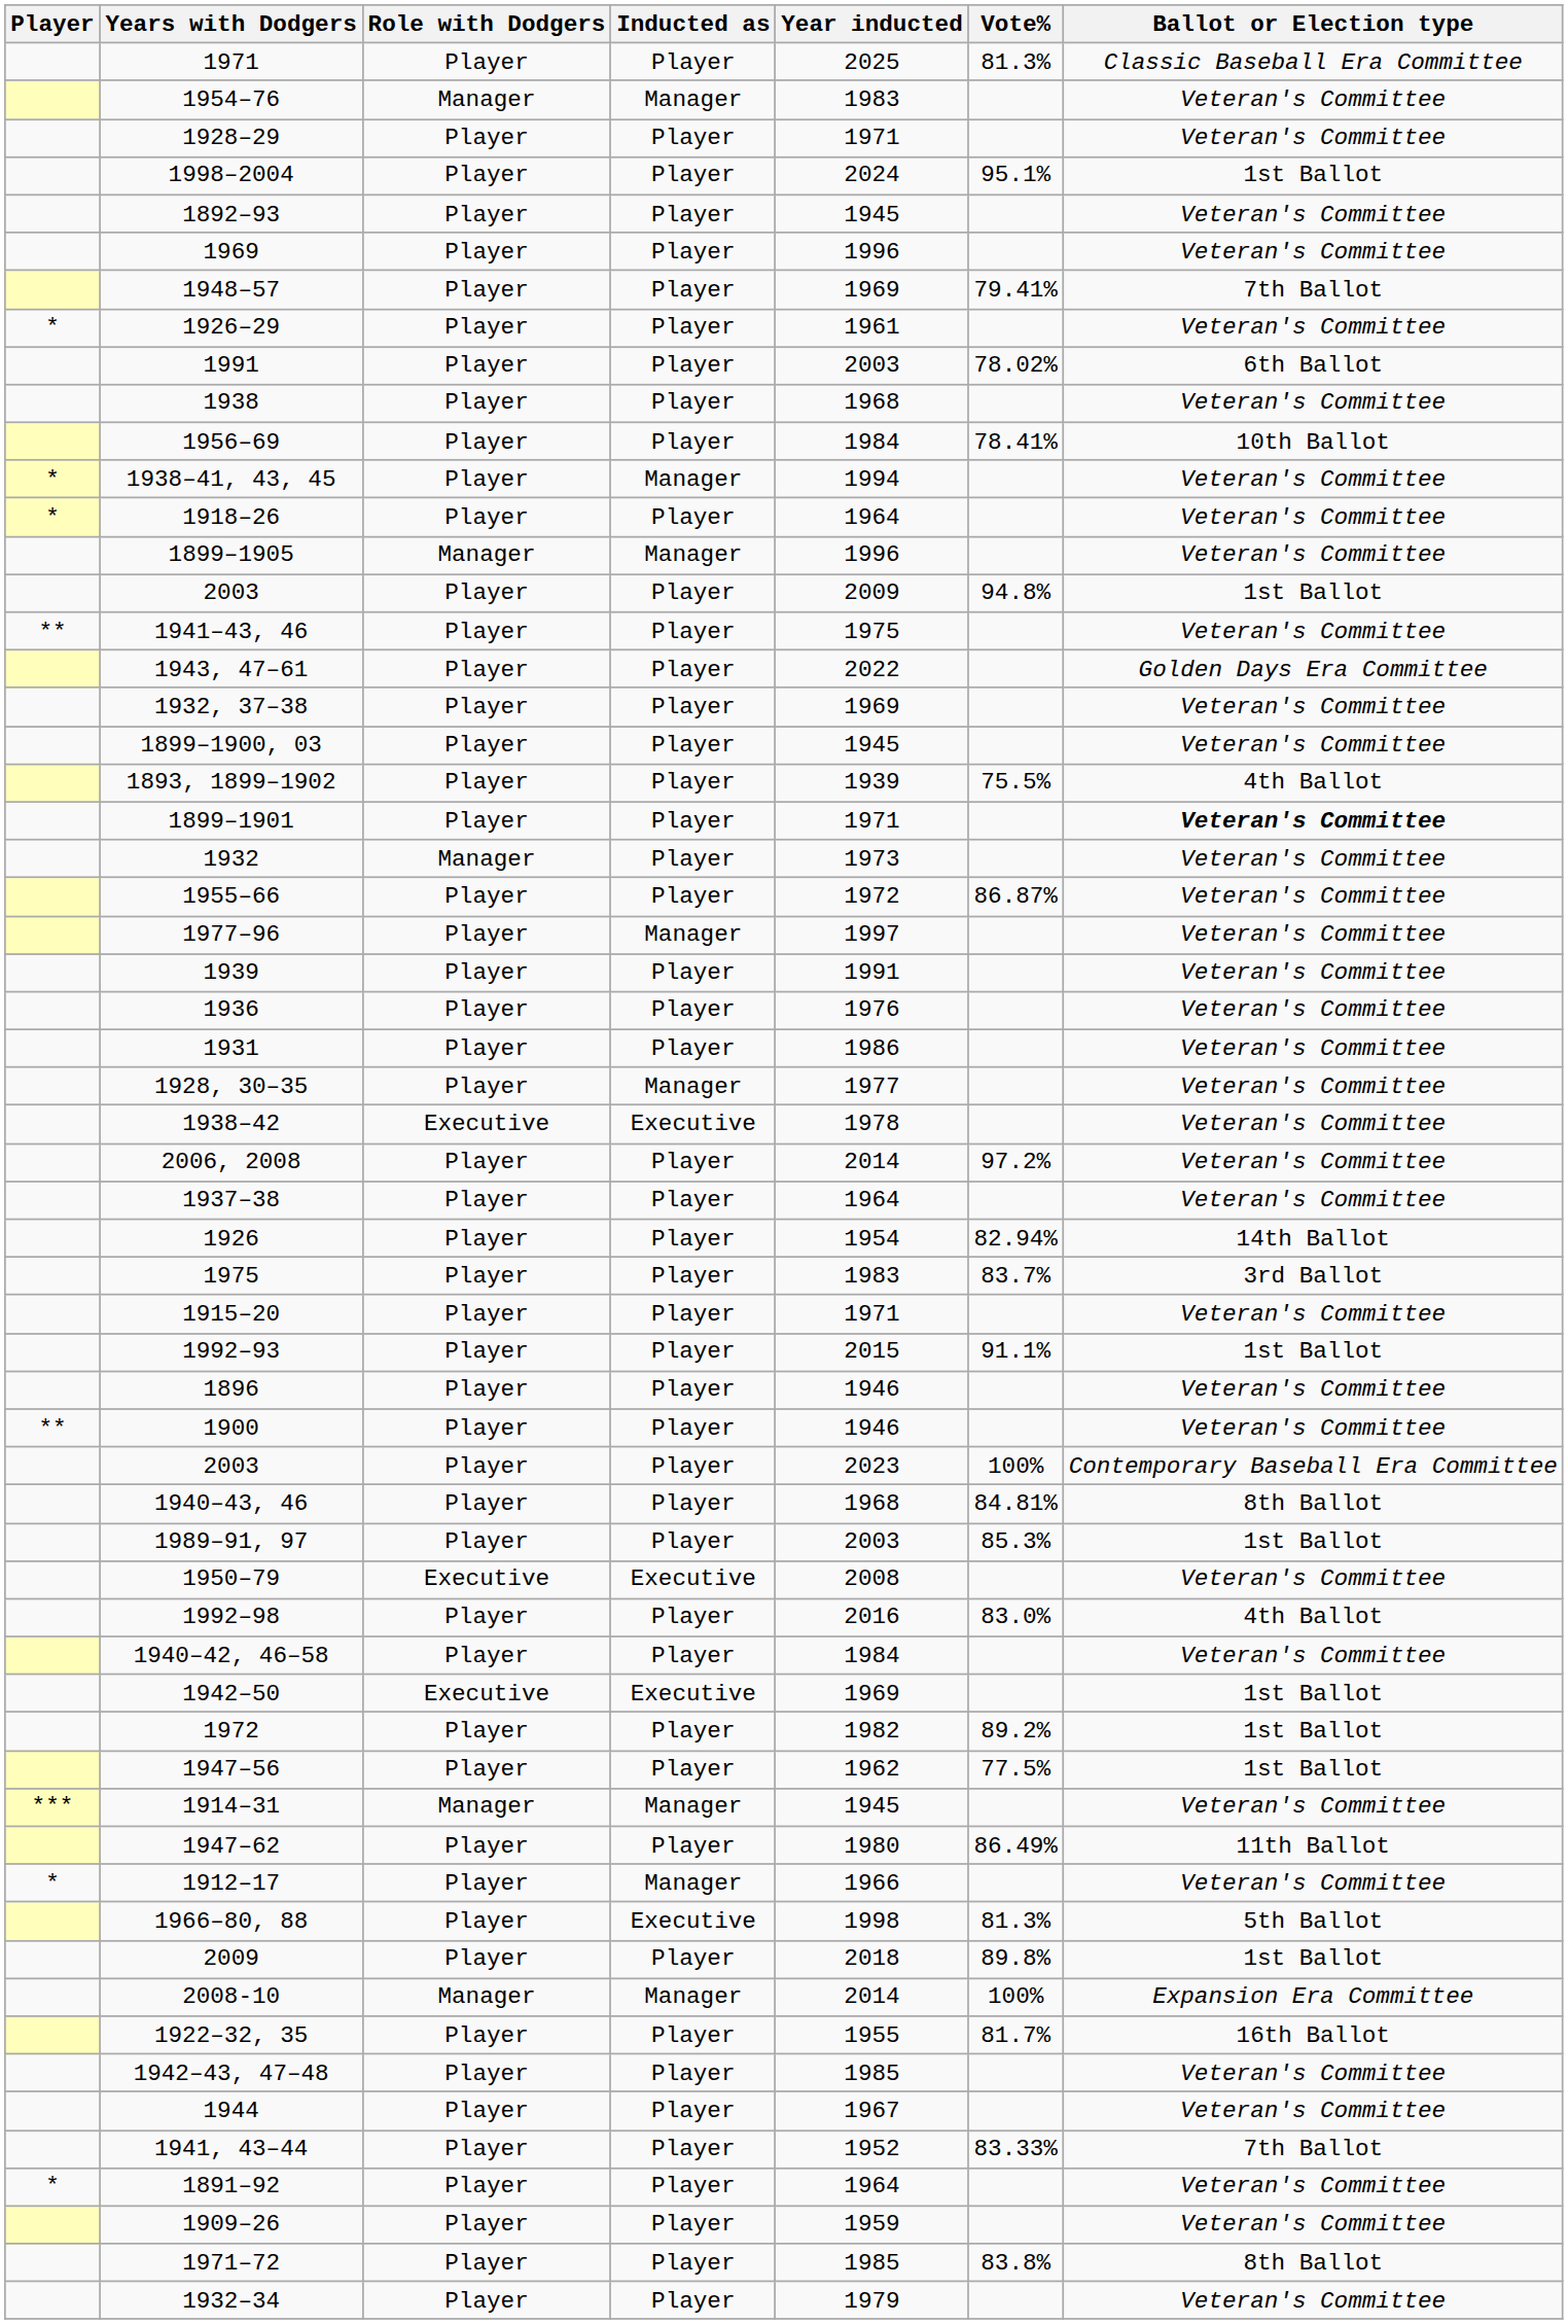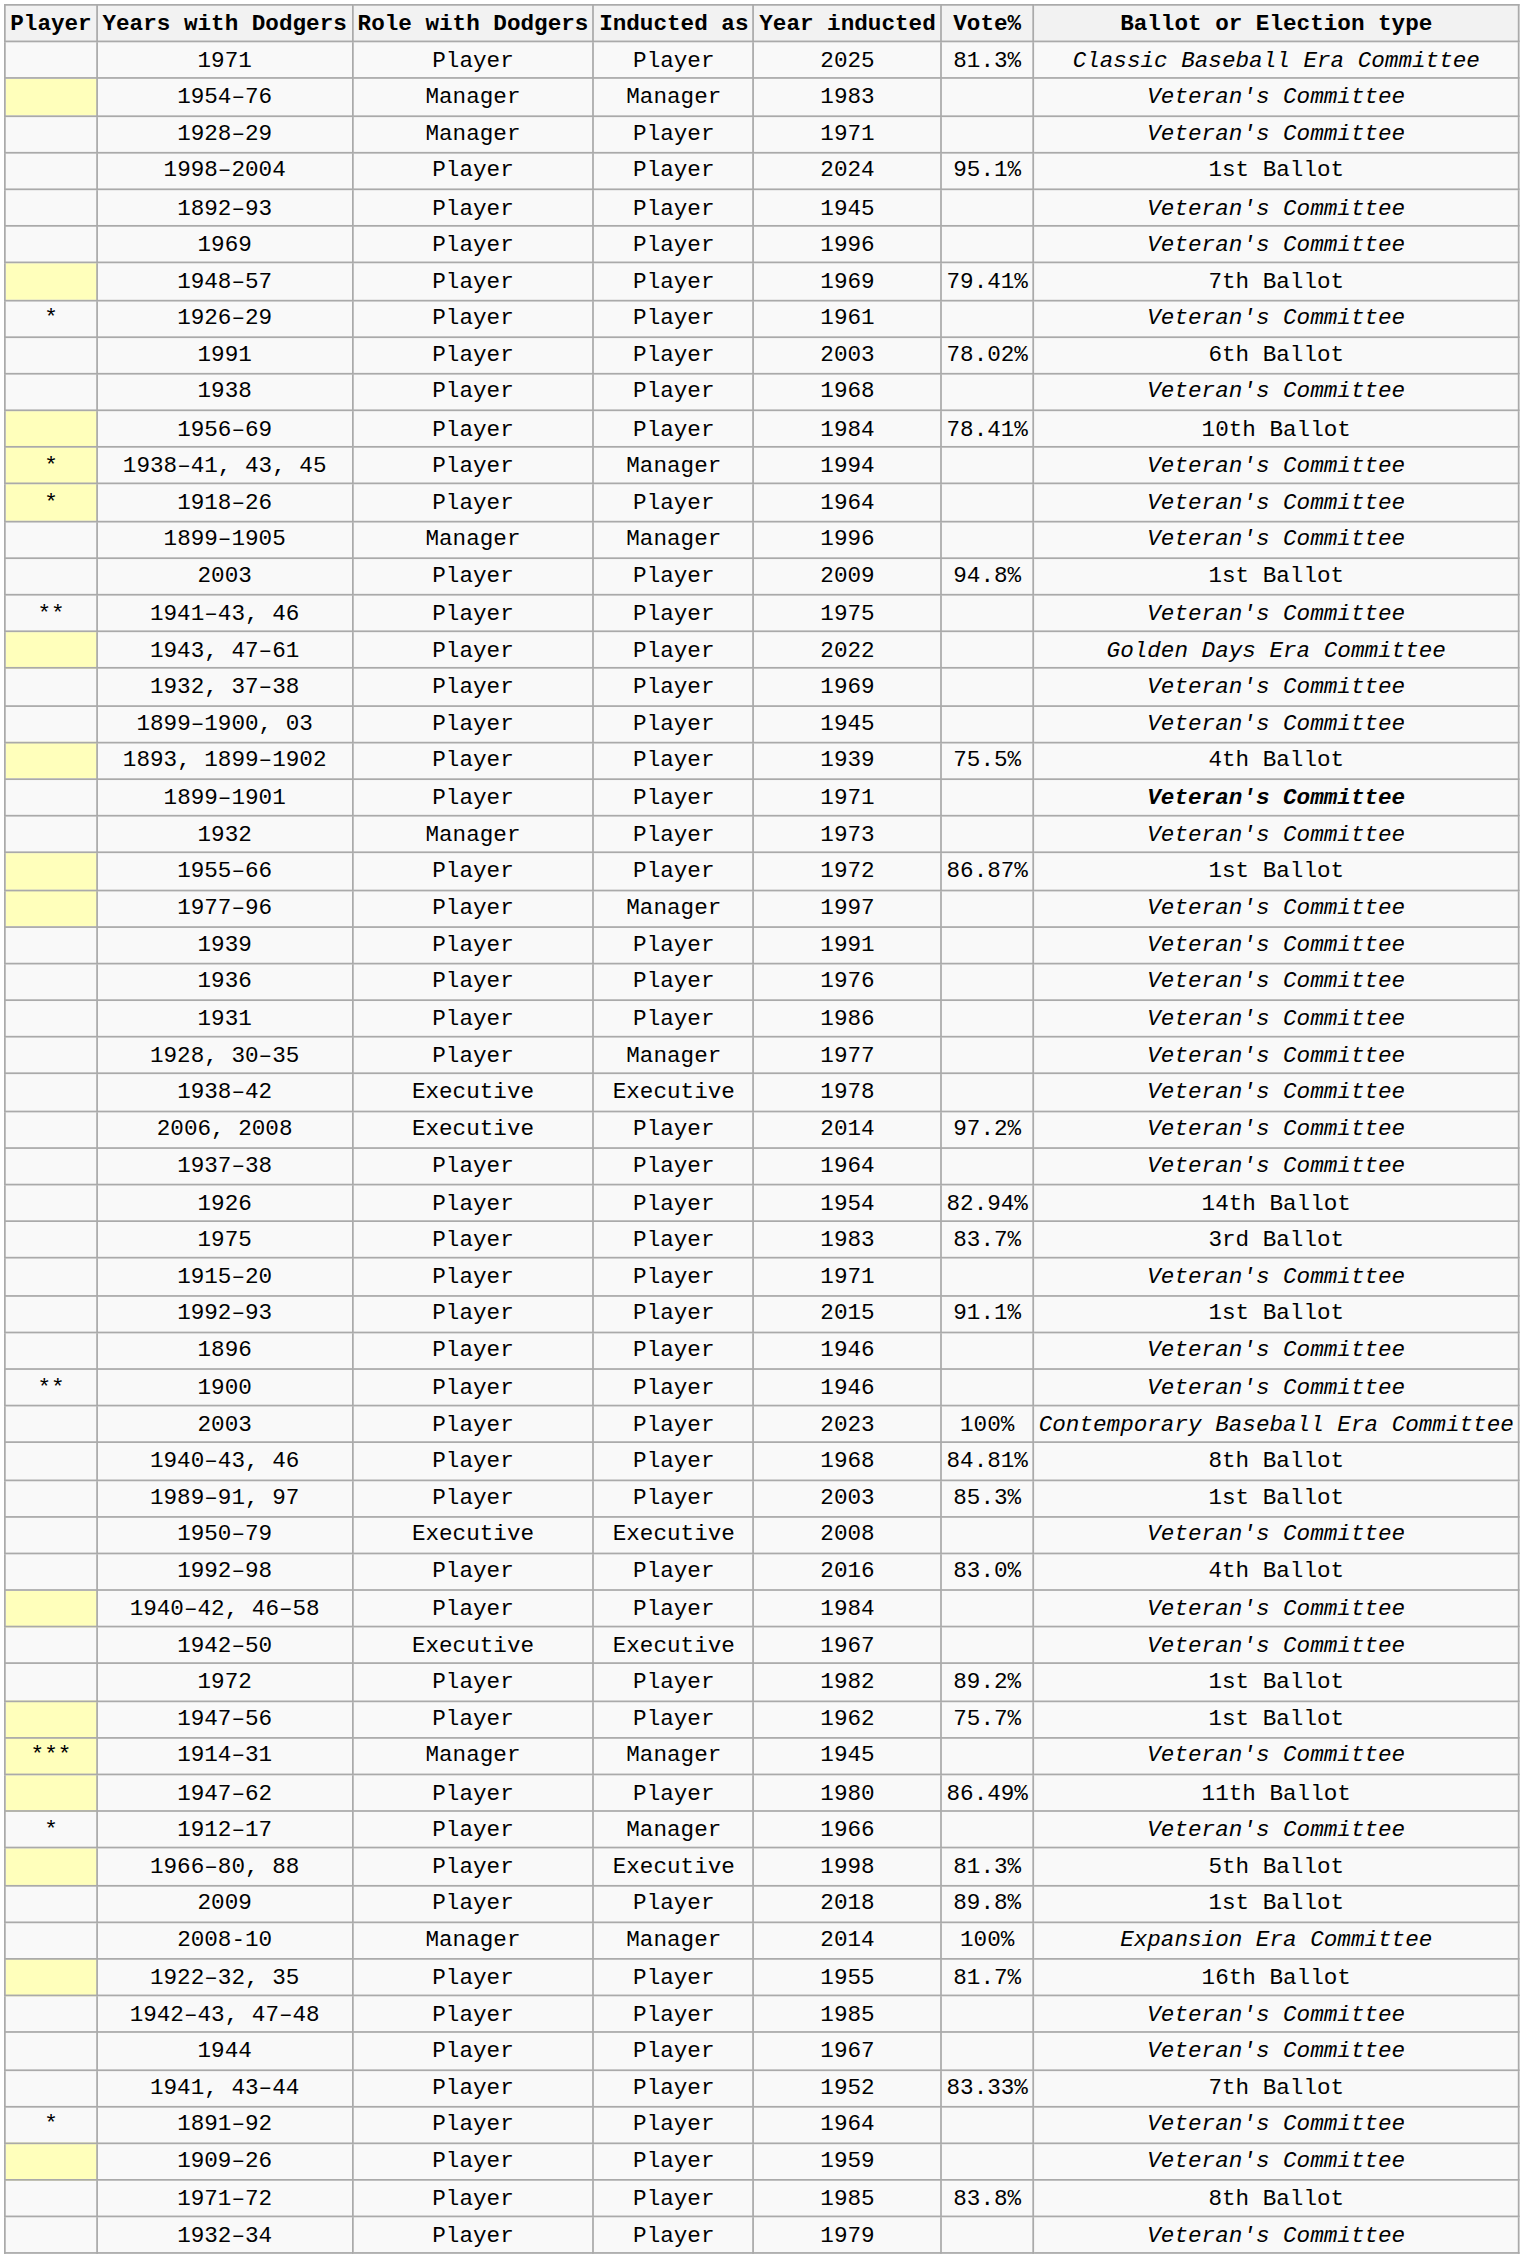1928–29 | Role with Dodgers: Player -> Manager
1955–66 | Ballot or Election type: Veteran's Committee -> 1st Ballot
2006, 2008 | Role with Dodgers: Player -> Executive
1942–50 | Year inducted: 1969 -> 1967
1942–50 | Ballot or Election type: 1st Ballot -> Veteran's Committee
1947–56 | Vote%: 77.5% -> 75.7%
